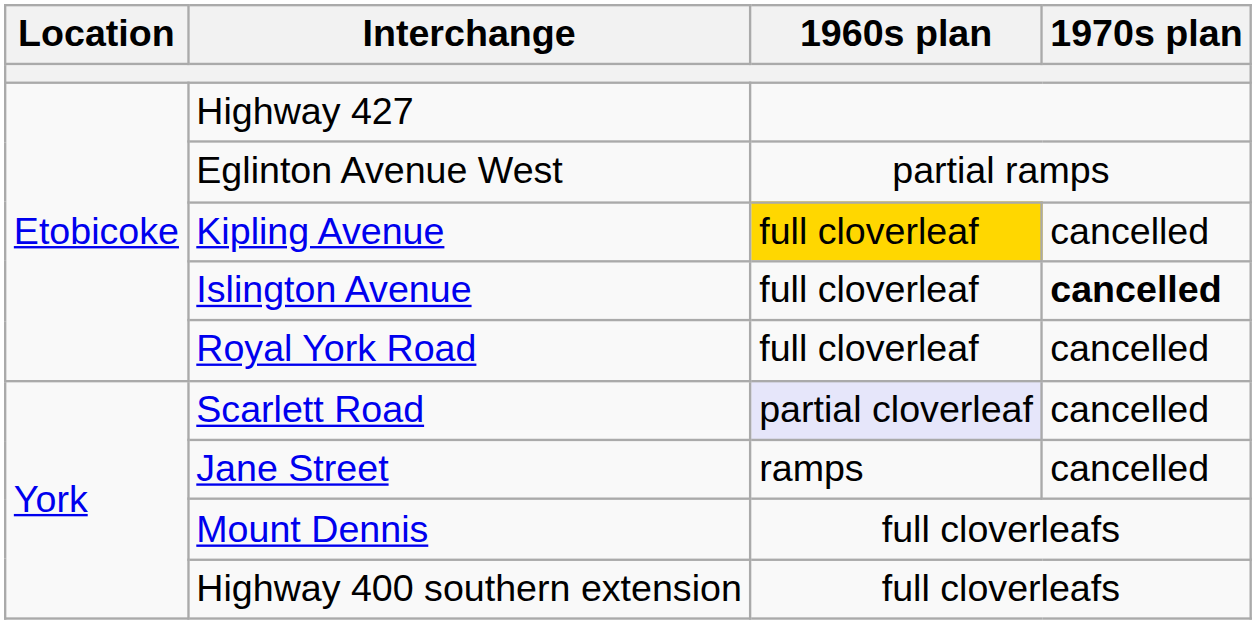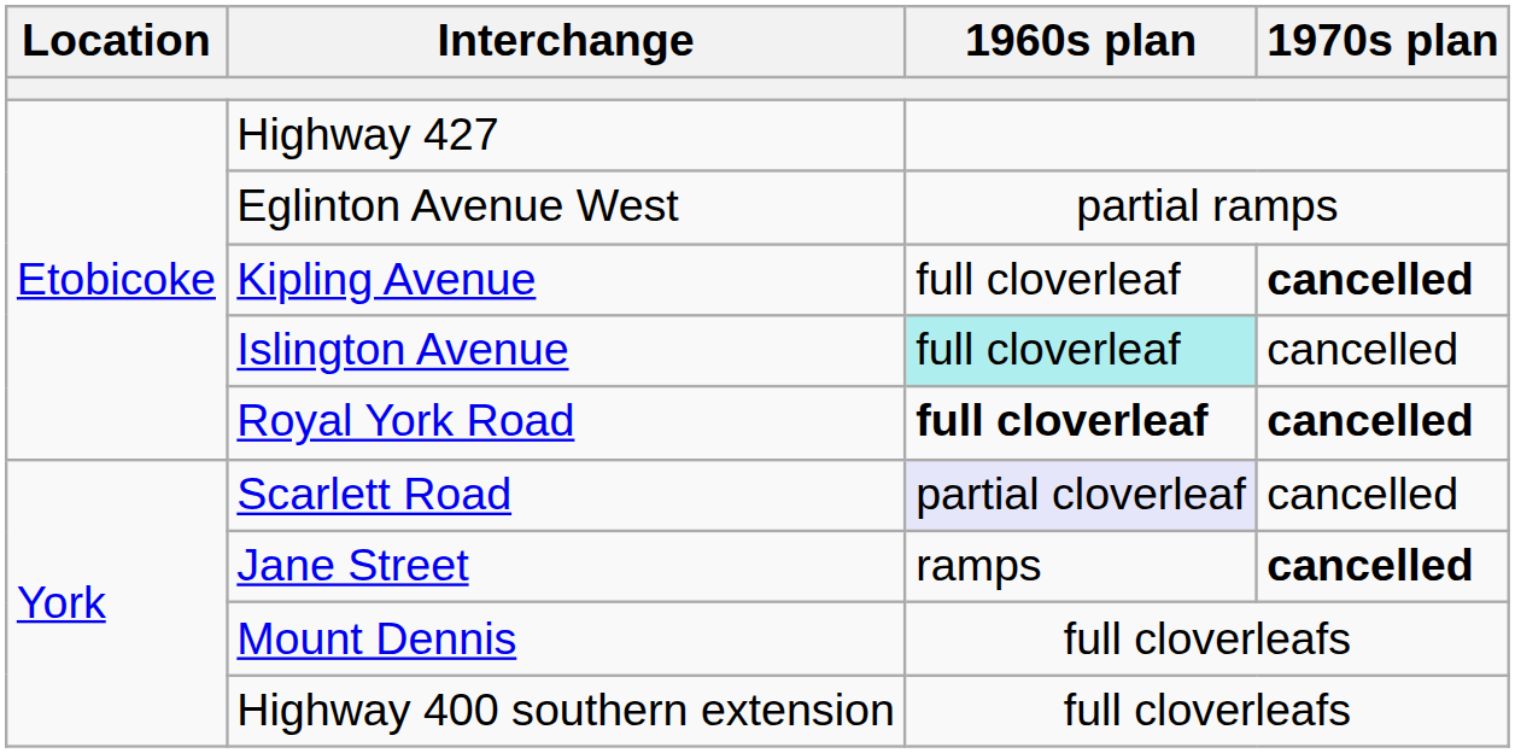Kipling Avenue | 1960s plan: gold background -> no background
Kipling Avenue | 1970s plan: normal -> bold
Islington Avenue | 1960s plan: no background -> paleturquoise background
Islington Avenue | 1970s plan: bold -> normal
Royal York Road | 1960s plan: normal -> bold
Royal York Road | 1970s plan: normal -> bold
Jane Street | 1970s plan: normal -> bold
